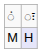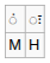M | column 2: lavender background -> no background
